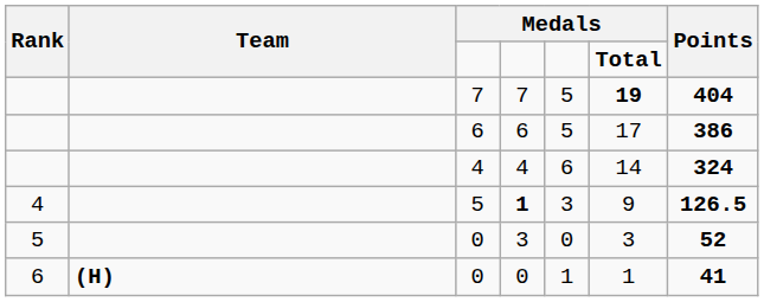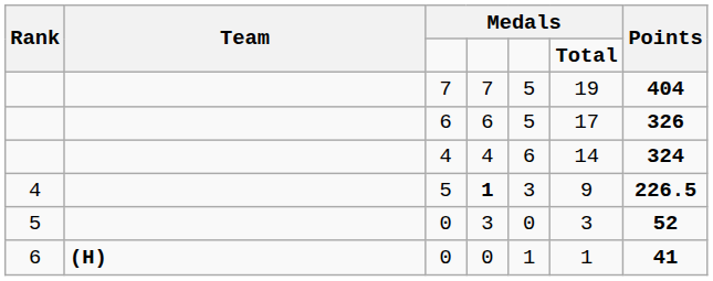row 3 | column 6: bold -> normal
row 4 | Points: 386 -> 326
row 6 | Points: 126.5 -> 226.5
